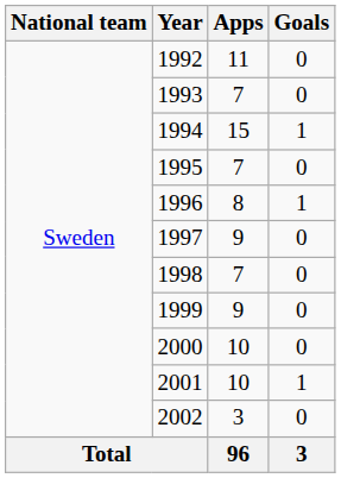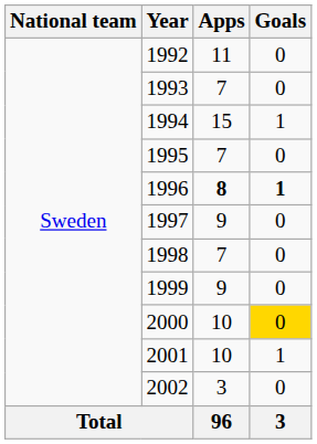1996 | Apps: normal -> bold
1996 | Goals: normal -> bold
2000 | Goals: no background -> gold background
